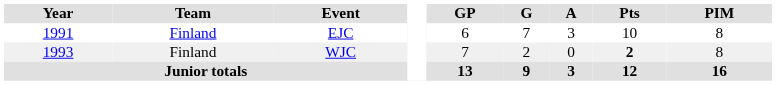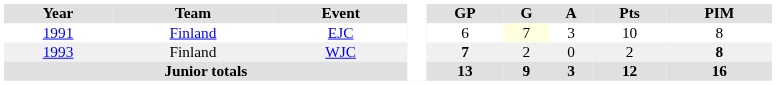EJC | G: no background -> lightyellow background
WJC | GP: normal -> bold
WJC | Pts: bold -> normal
WJC | PIM: normal -> bold
